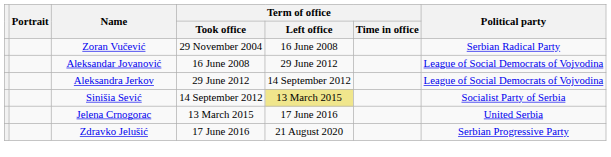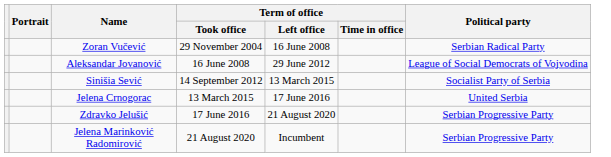- row: Aleksandra Jerkov | 29 June 2012 | 14 September 2012 | League of Social Democrats of Vojvodina
Sinišia Sević | Term of office / Left office: khaki background -> no background
+ row: Jelena Marinković Radomirović | 21 August 2020 | Incumbent | Serbian Progressive Party
